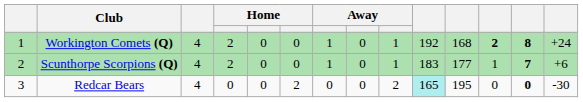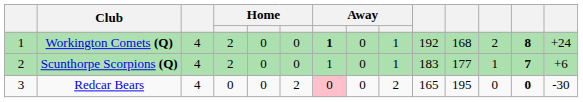Workington Comets (Q) | column 7: normal -> bold
Workington Comets (Q) | column 12: bold -> normal
Redcar Bears | column 7: no background -> pink background
Redcar Bears | column 10: paleturquoise background -> no background
